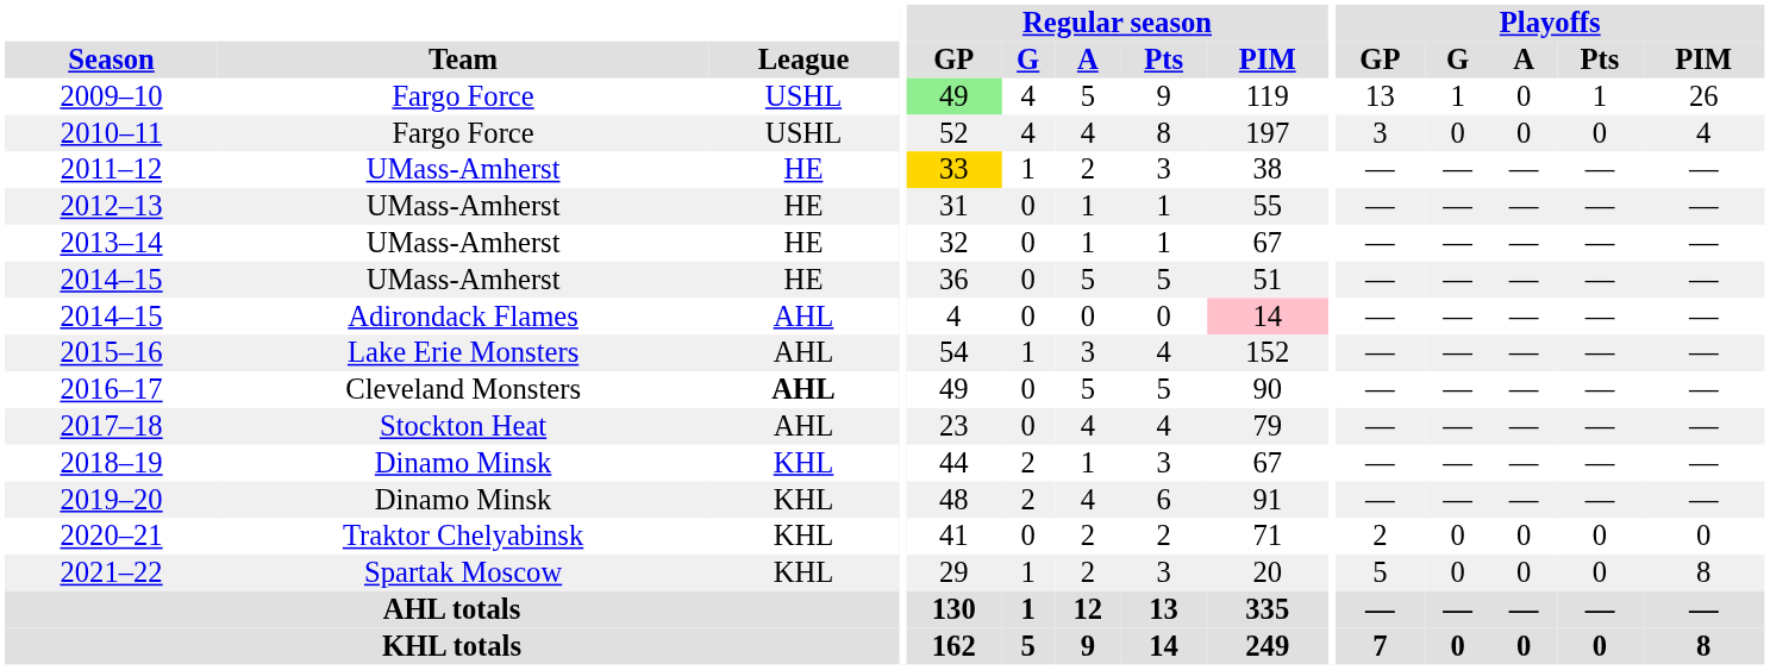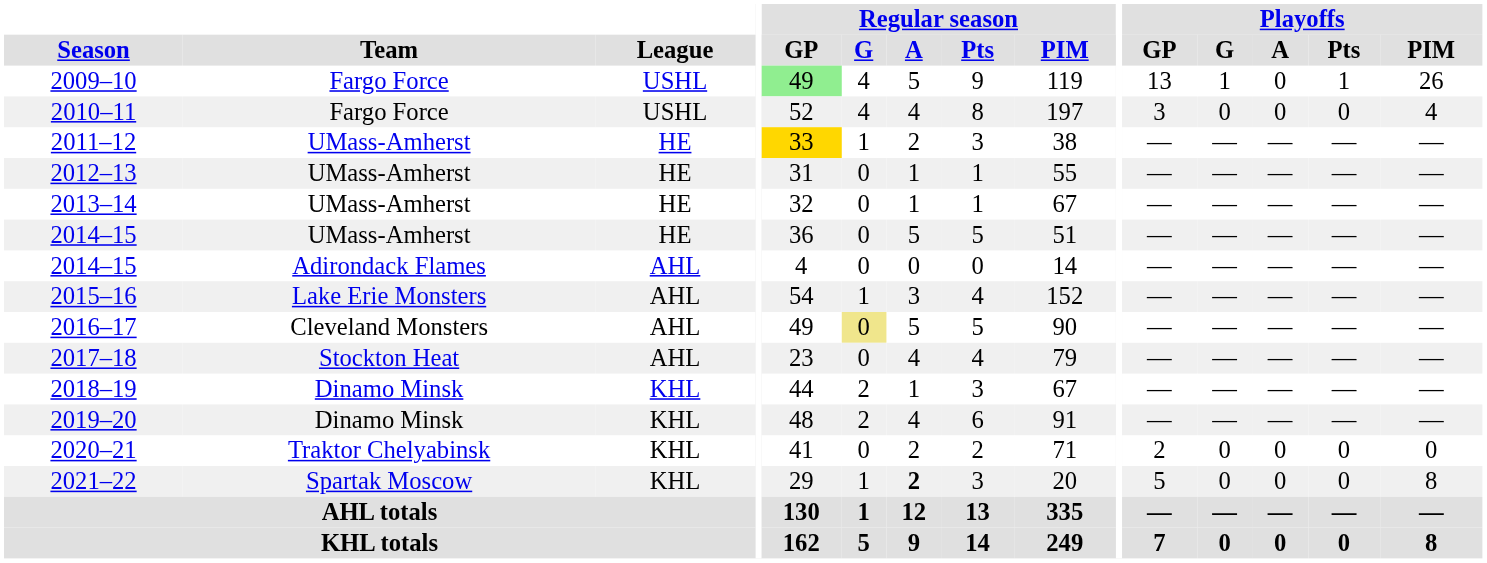2014–15 / Adirondack Flames | Regular season / PIM: pink background -> no background
2016–17 | League: bold -> normal
2016–17 | Regular season / G: no background -> khaki background
2021–22 | Regular season / A: normal -> bold
